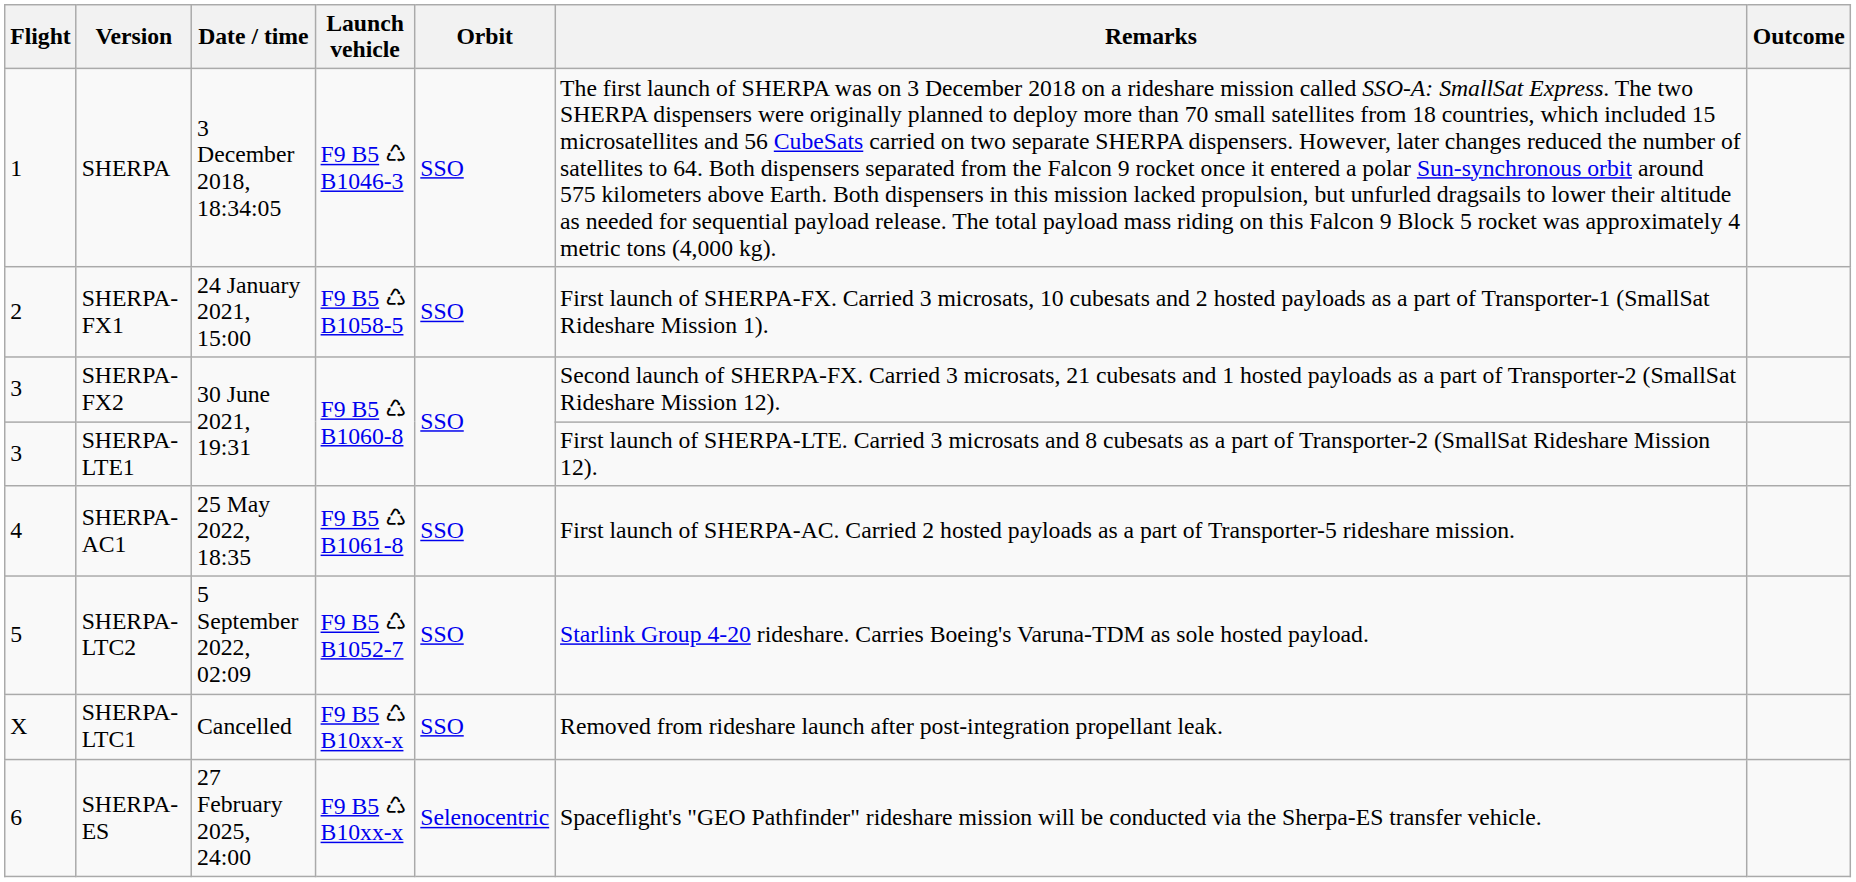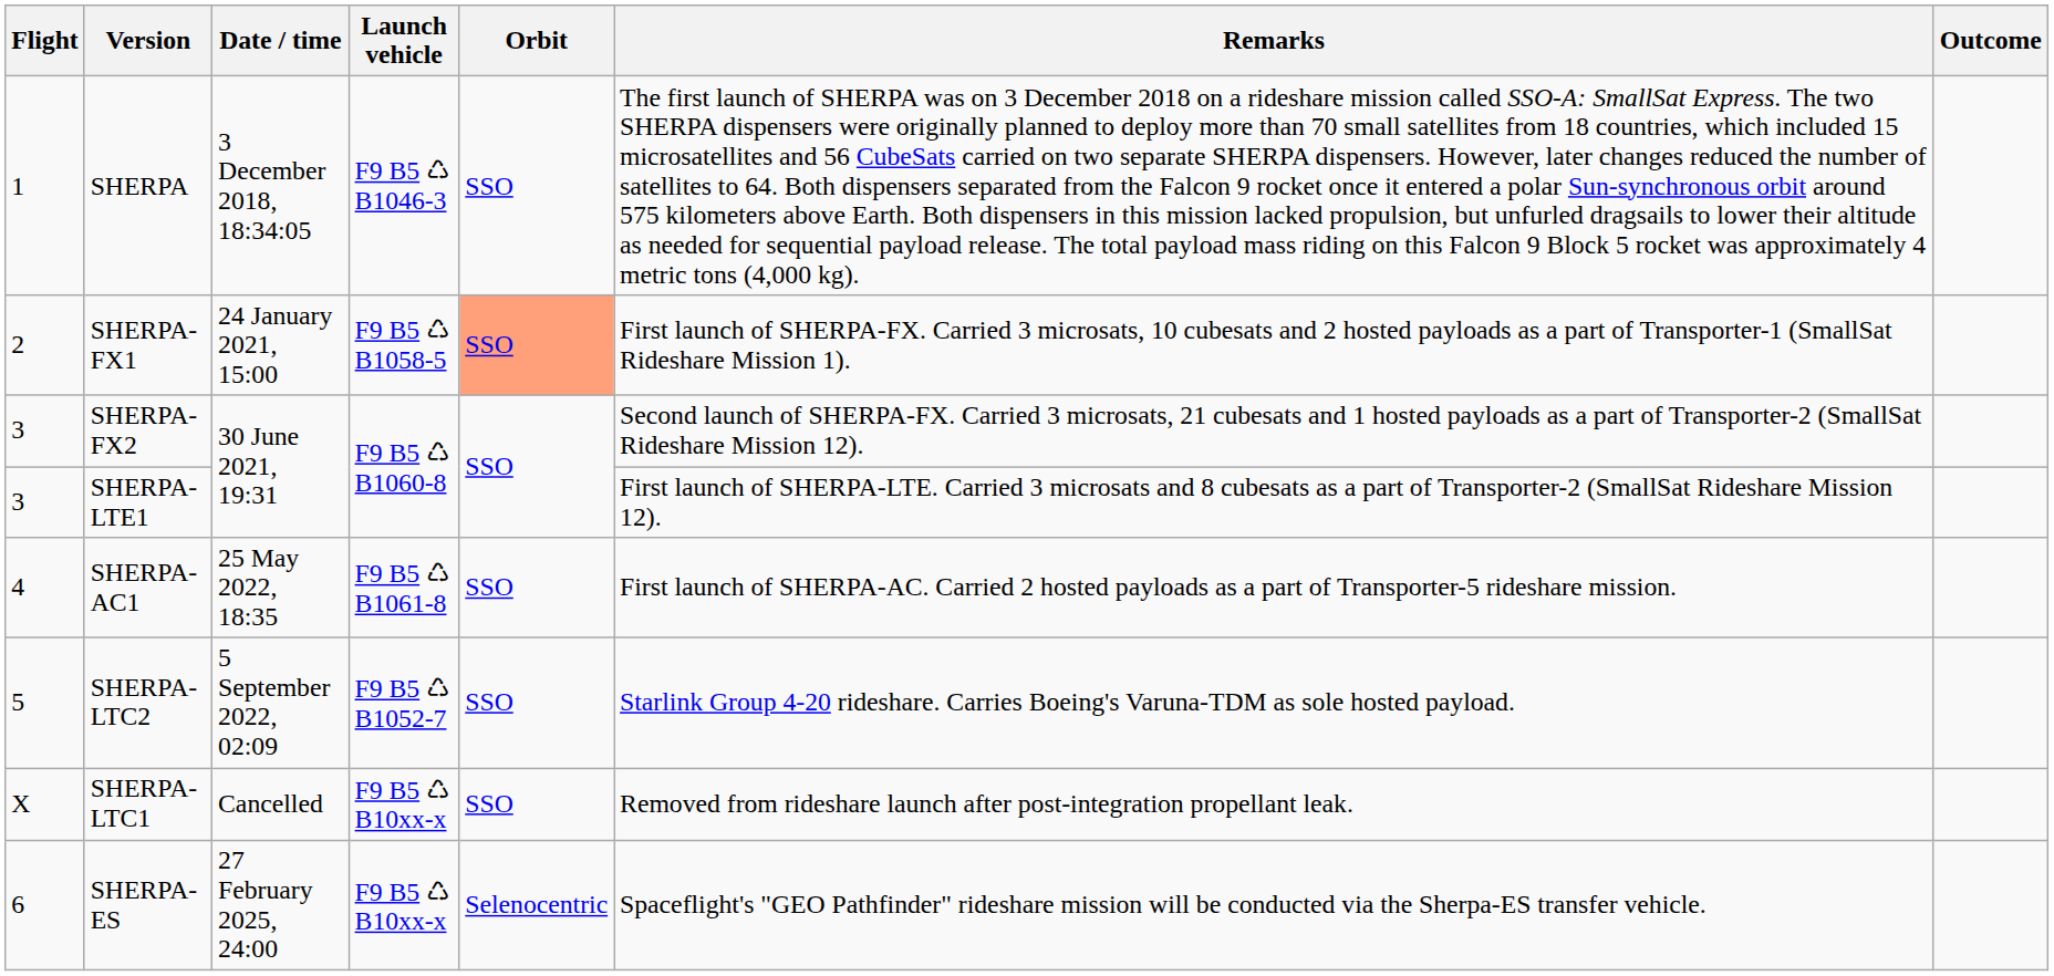SHERPA-FX1 | Orbit: no background -> lightsalmon background
